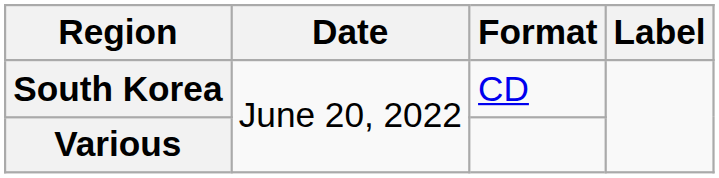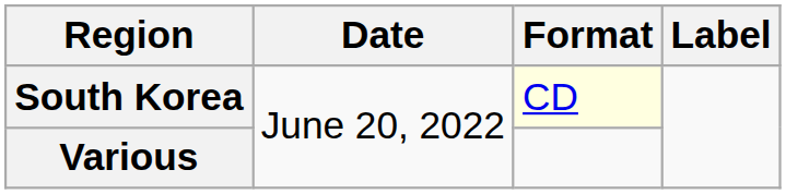South Korea | Format: no background -> lightyellow background
